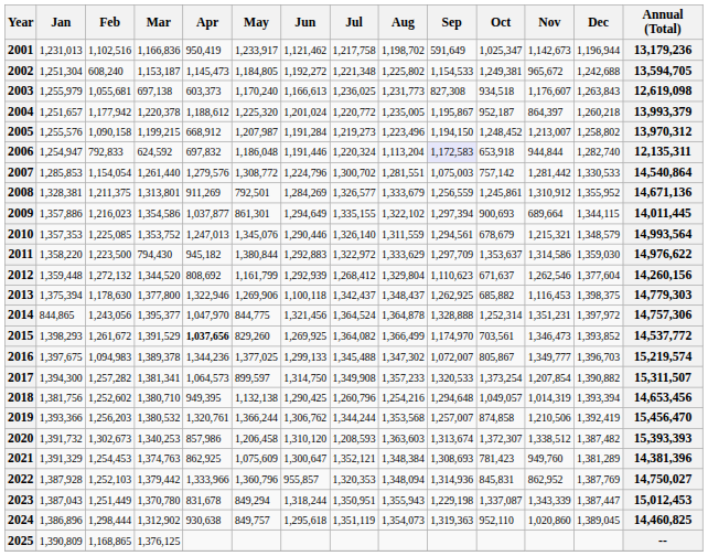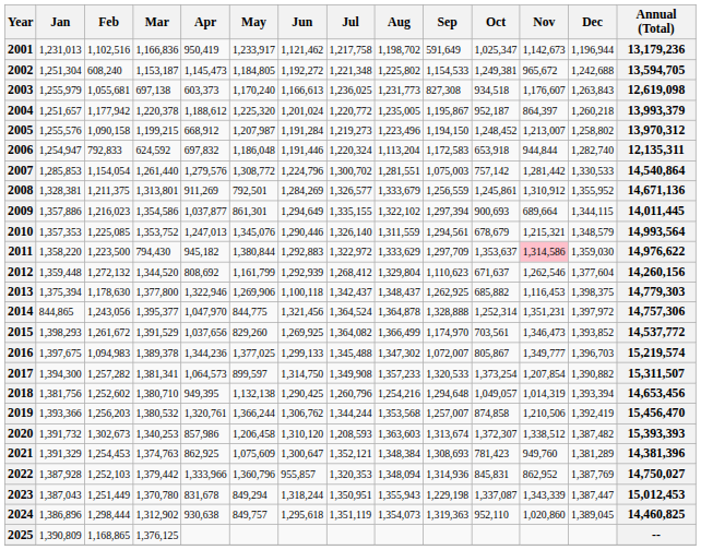2006 | Sep: lavender background -> no background
2011 | Nov: no background -> pink background
2015 | Apr: bold -> normal
